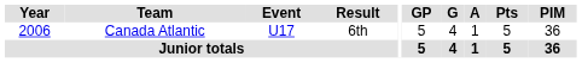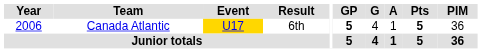Canada Atlantic | Event: no background -> gold background
Canada Atlantic | GP: normal -> bold
Canada Atlantic | Pts: normal -> bold
